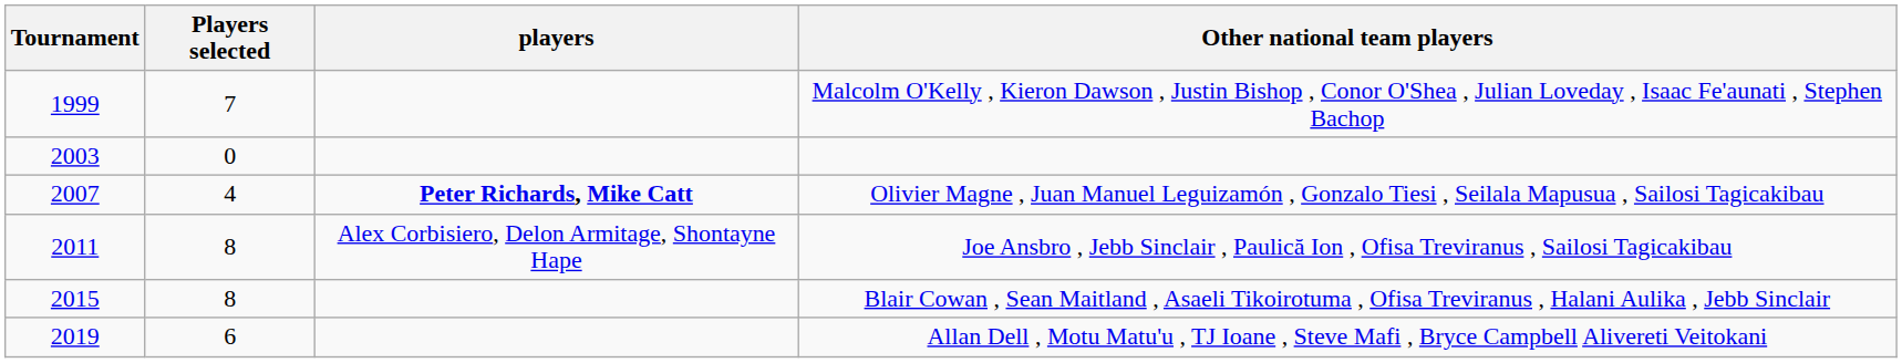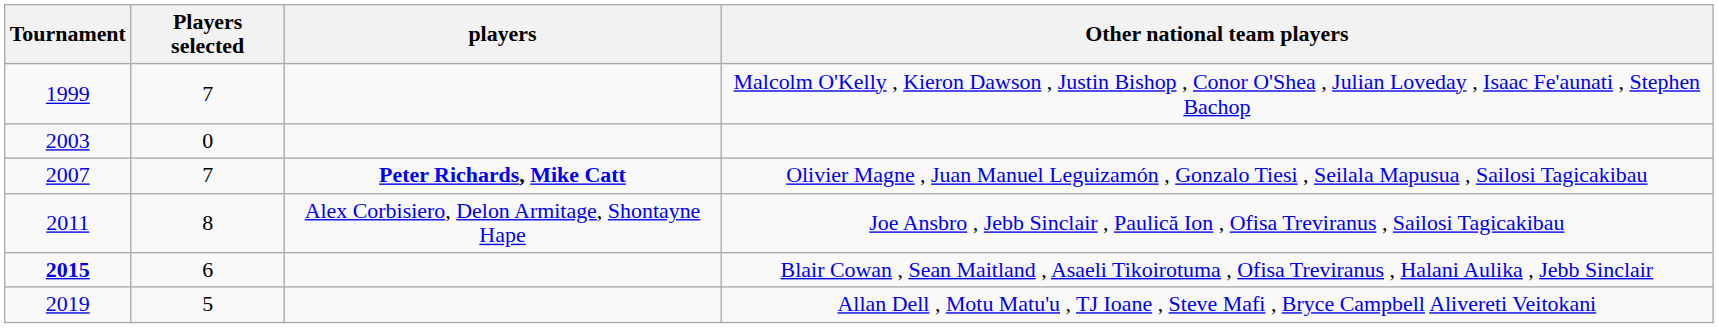row 4 | Players selected: 4 -> 7
row 6 | Tournament: normal -> bold
row 6 | Players selected: 8 -> 6
row 7 | Players selected: 6 -> 5
